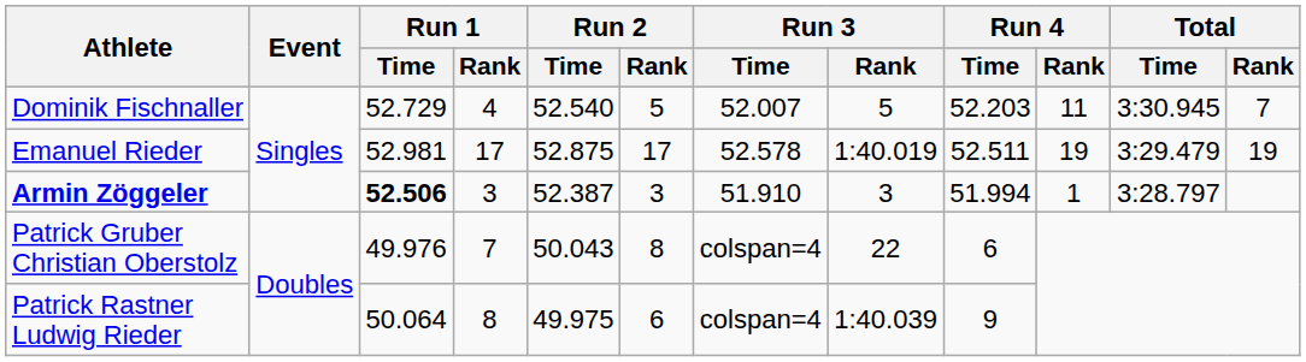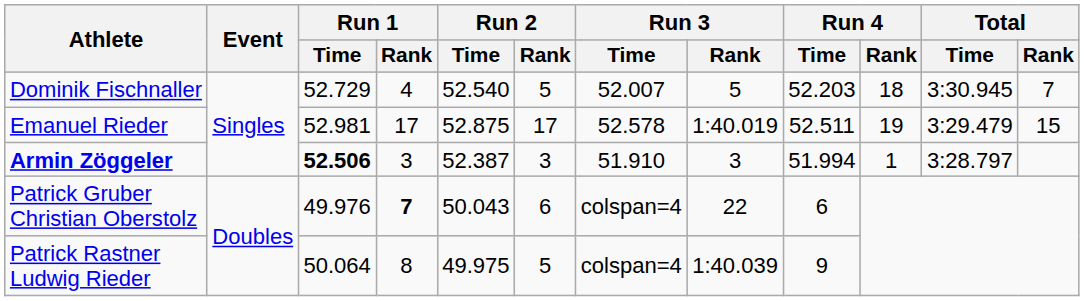Dominik Fischnaller | Run 4 / Rank: 11 -> 18
Emanuel Rieder | Total / Rank: 19 -> 15
Patrick Gruber Christian Oberstolz | Run 1 / Rank: normal -> bold
Patrick Gruber Christian Oberstolz | Run 2 / Rank: 8 -> 6
Patrick Rastner Ludwig Rieder | Run 2 / Rank: 6 -> 5
